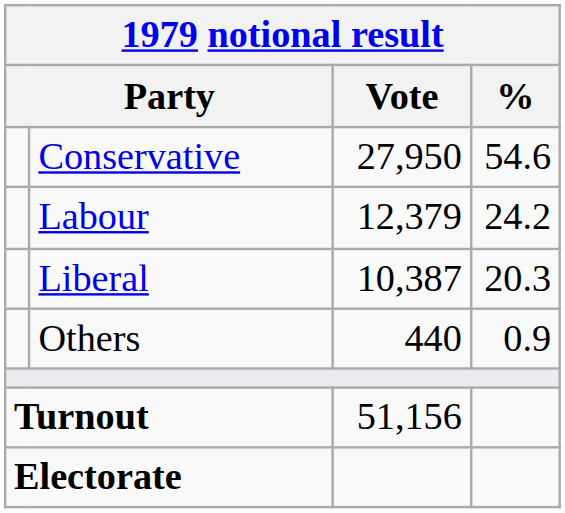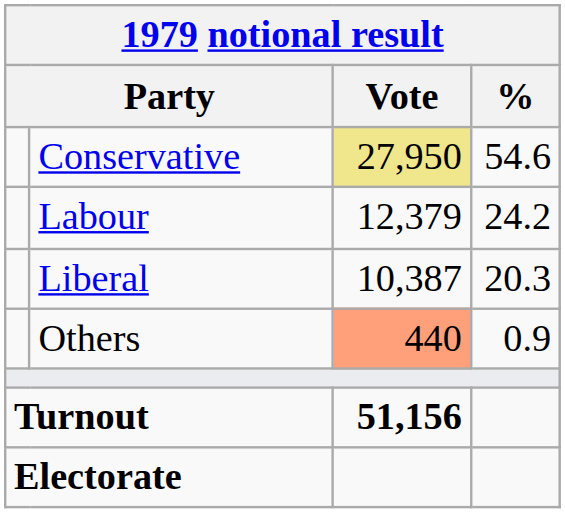Conservative | Vote: no background -> khaki background
Others | Vote: no background -> lightsalmon background
Turnout | Vote: normal -> bold
